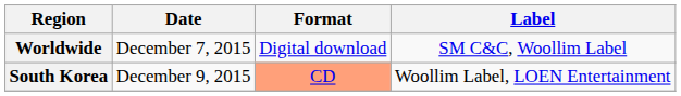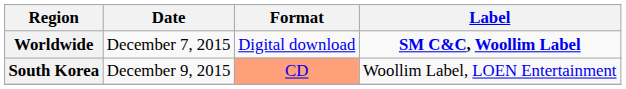Worldwide | Label: normal -> bold
